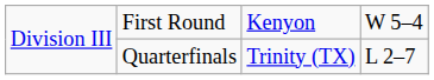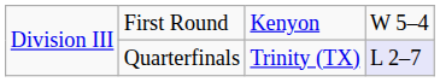Division III / Quarterfinals | column 4: no background -> lavender background
